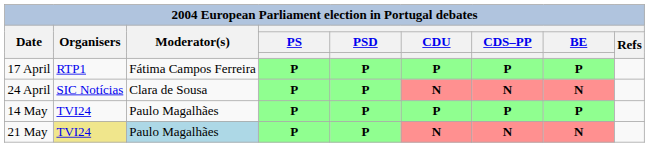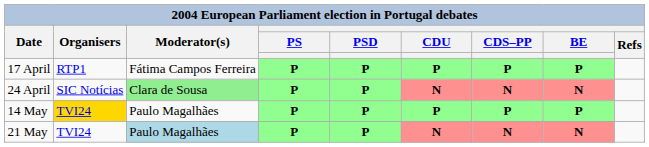24 April | column 3: no background -> lightgreen background
14 May | column 2: no background -> gold background
21 May | column 2: khaki background -> no background
